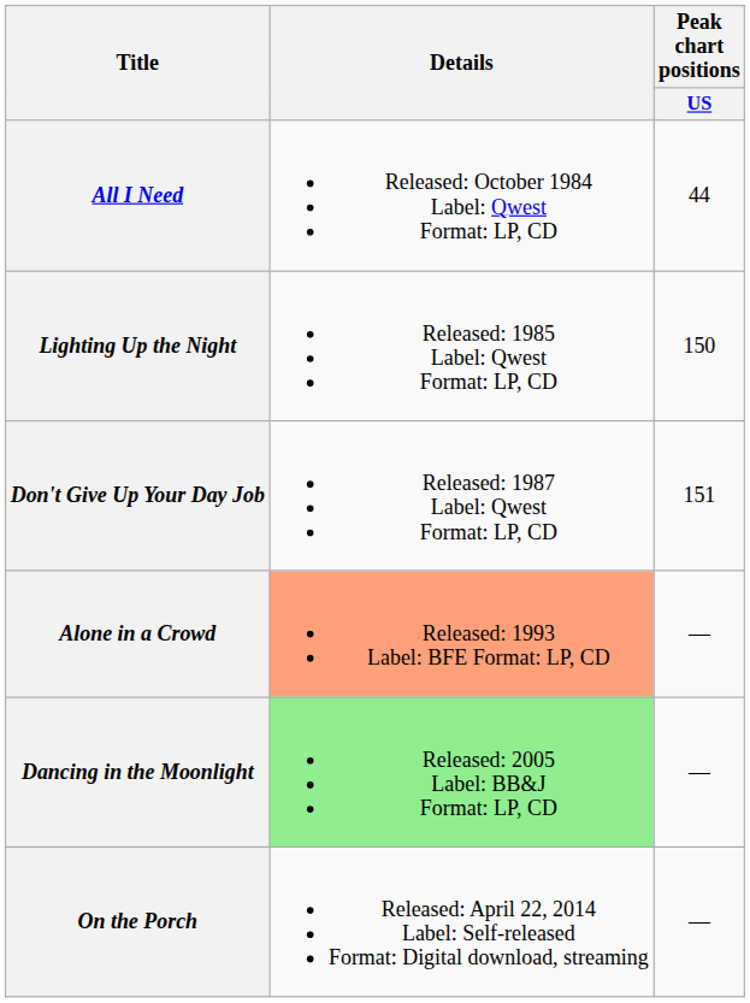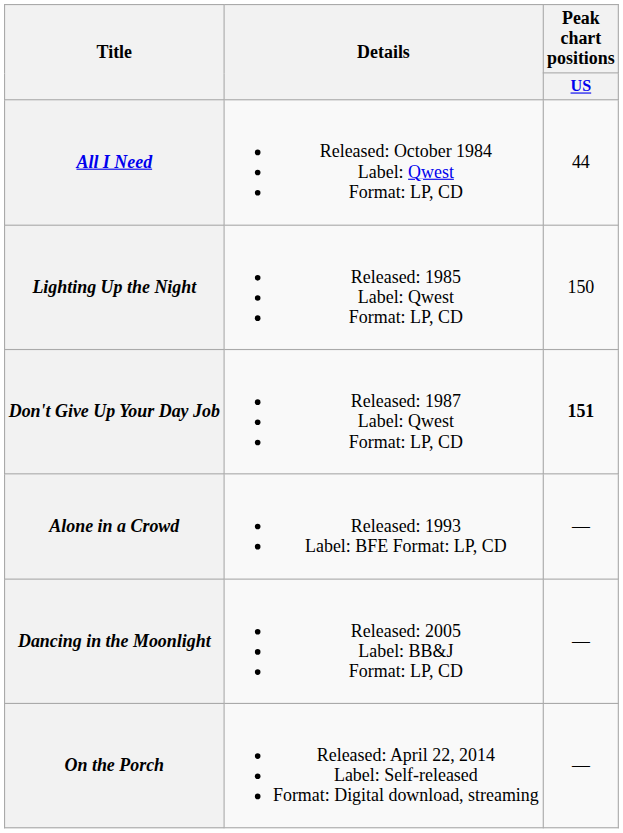Don't Give Up Your Day Job | Peak chart positions / US: normal -> bold
Alone in a Crowd | Details: lightsalmon background -> no background
Dancing in the Moonlight | Details: lightgreen background -> no background
